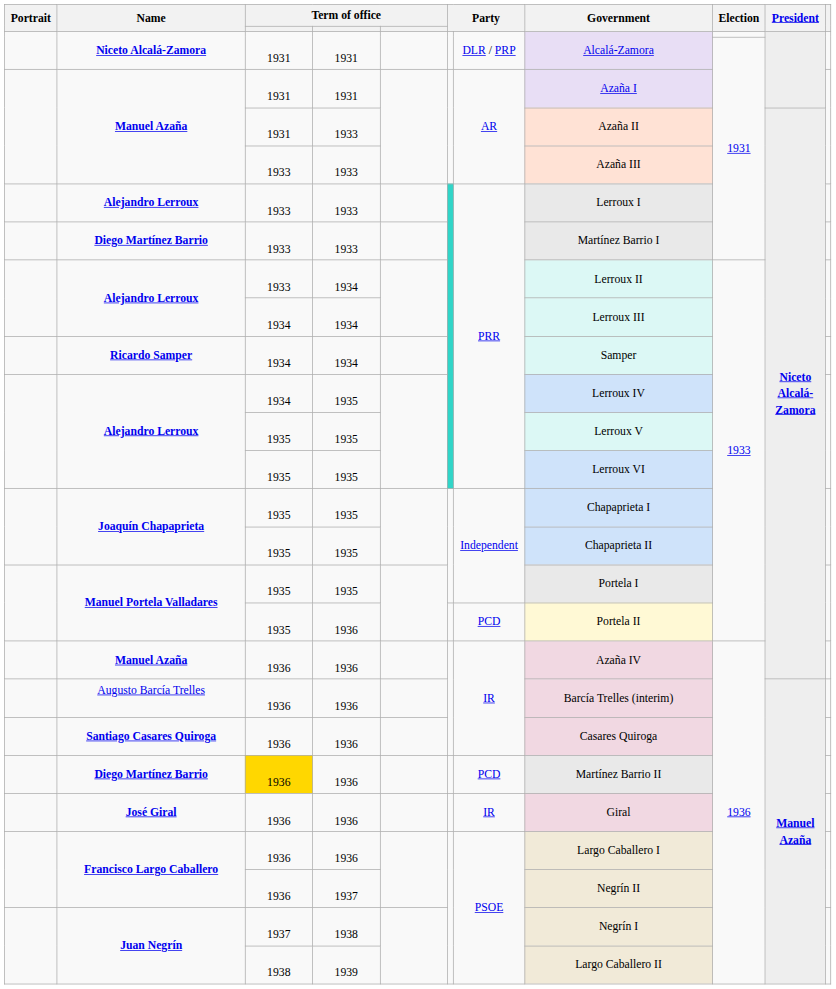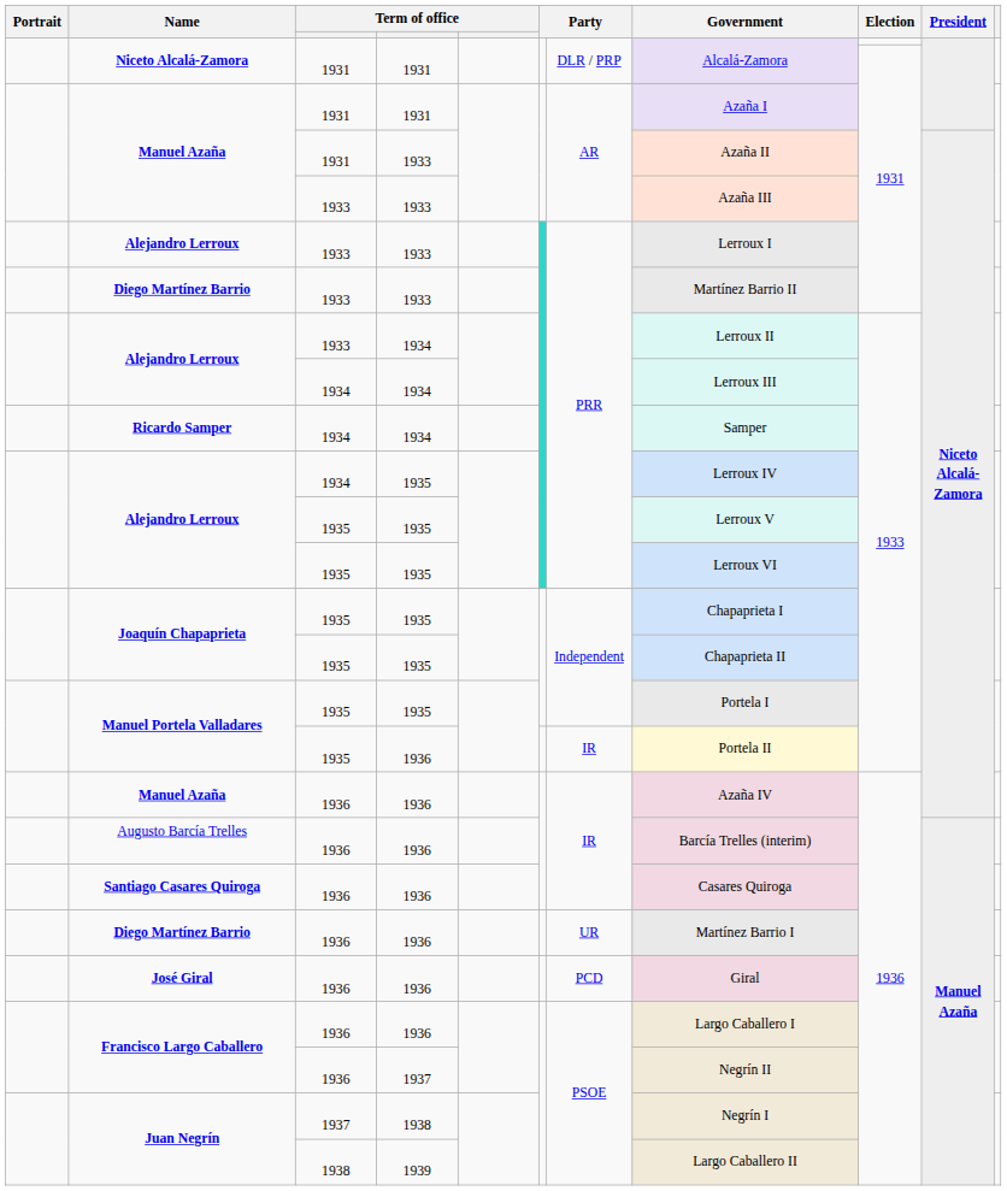Diego Martínez Barrio / 1933 | Government: Martínez Barrio I -> Martínez Barrio II
Manuel Portela Valladares / 1936 | column 7: PCD -> IR
Diego Martínez Barrio / 1936 | column 3: gold background -> no background
Diego Martínez Barrio / 1936 | column 7: PCD -> UR
Diego Martínez Barrio / 1936 | Government: Martínez Barrio II -> Martínez Barrio I
José Giral | column 7: IR -> PCD
